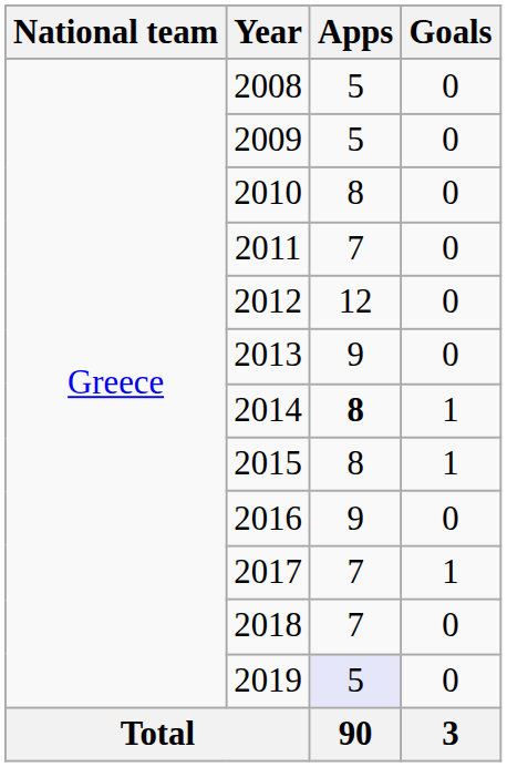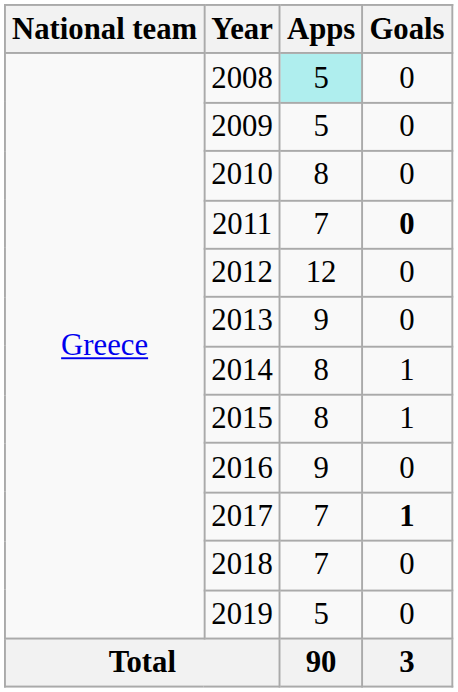2008 | Apps: no background -> paleturquoise background
2011 | Goals: normal -> bold
2014 | Apps: bold -> normal
2017 | Goals: normal -> bold
2019 | Apps: lavender background -> no background
